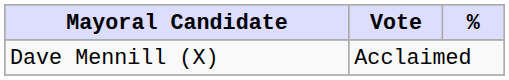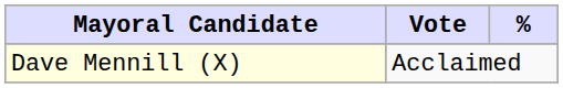Dave Mennill (X) | Mayoral Candidate: no background -> lightyellow background
